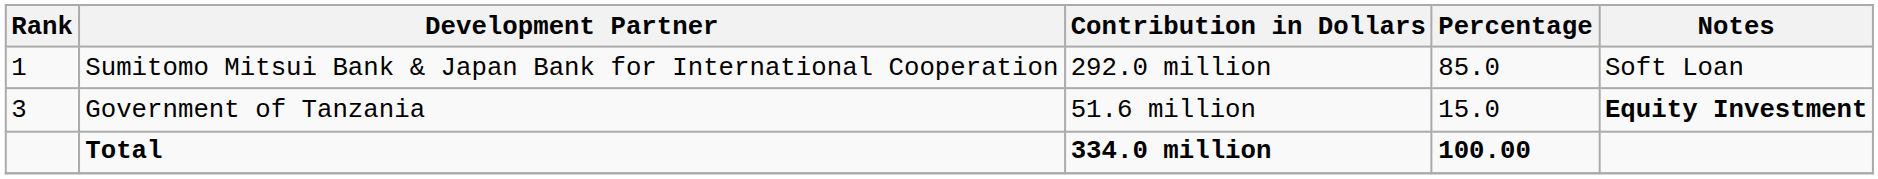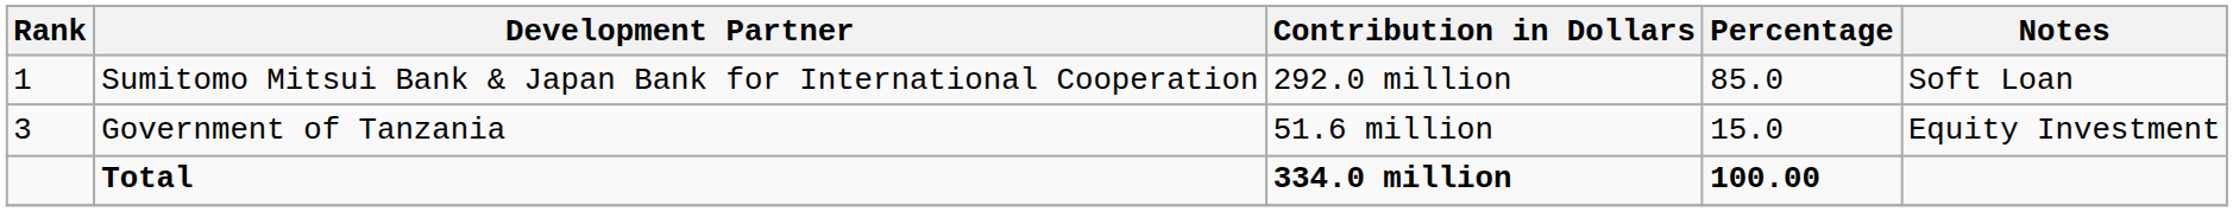Government of Tanzania | Notes: bold -> normal
